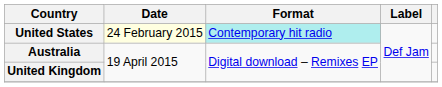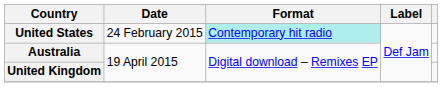United States | Date: lightyellow background -> no background
